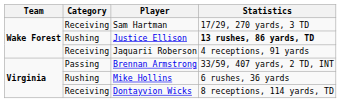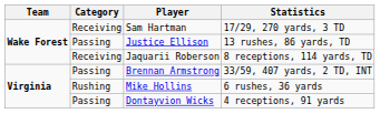Justice Ellison | Category: Rushing -> Passing
Justice Ellison | Statistics: bold -> normal
Jaquarii Roberson | Statistics: 4 receptions, 91 yards -> 8 receptions, 114 yards, TD
Dontayvion Wicks | Category: Receiving -> Passing
Dontayvion Wicks | Statistics: 8 receptions, 114 yards, TD -> 4 receptions, 91 yards
